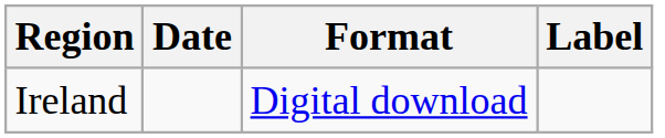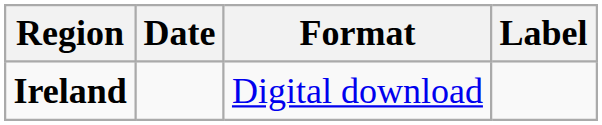Ireland | Region: normal -> bold
